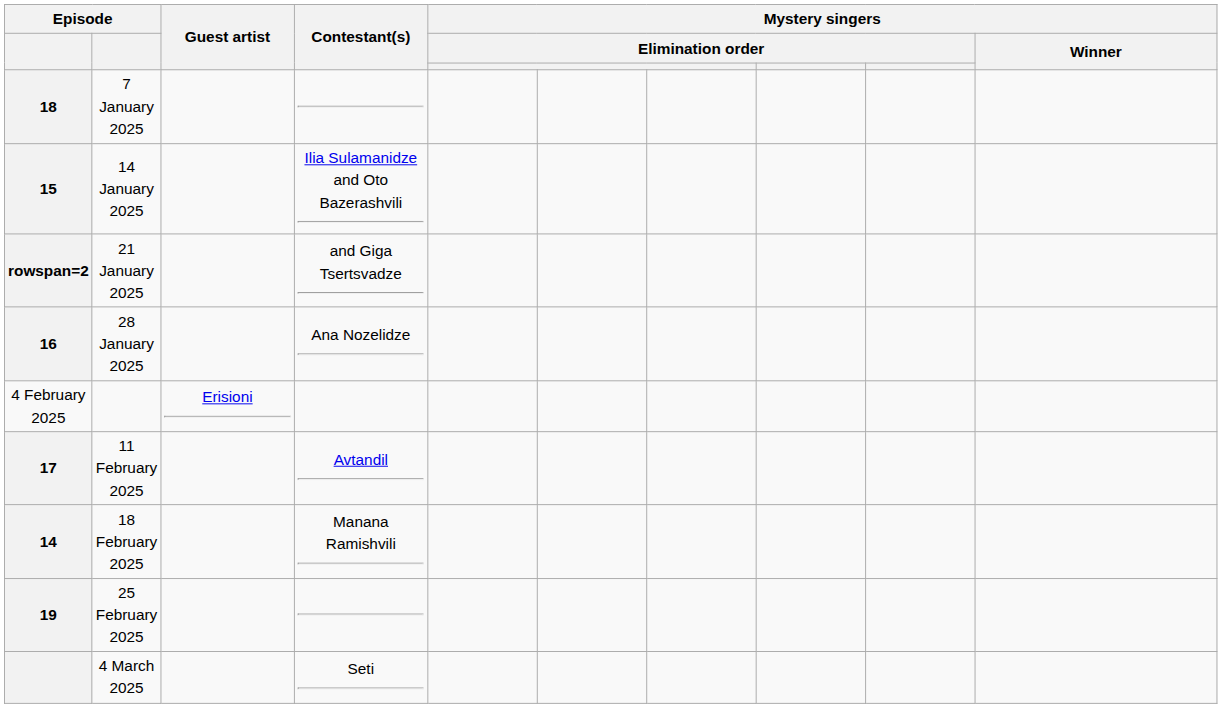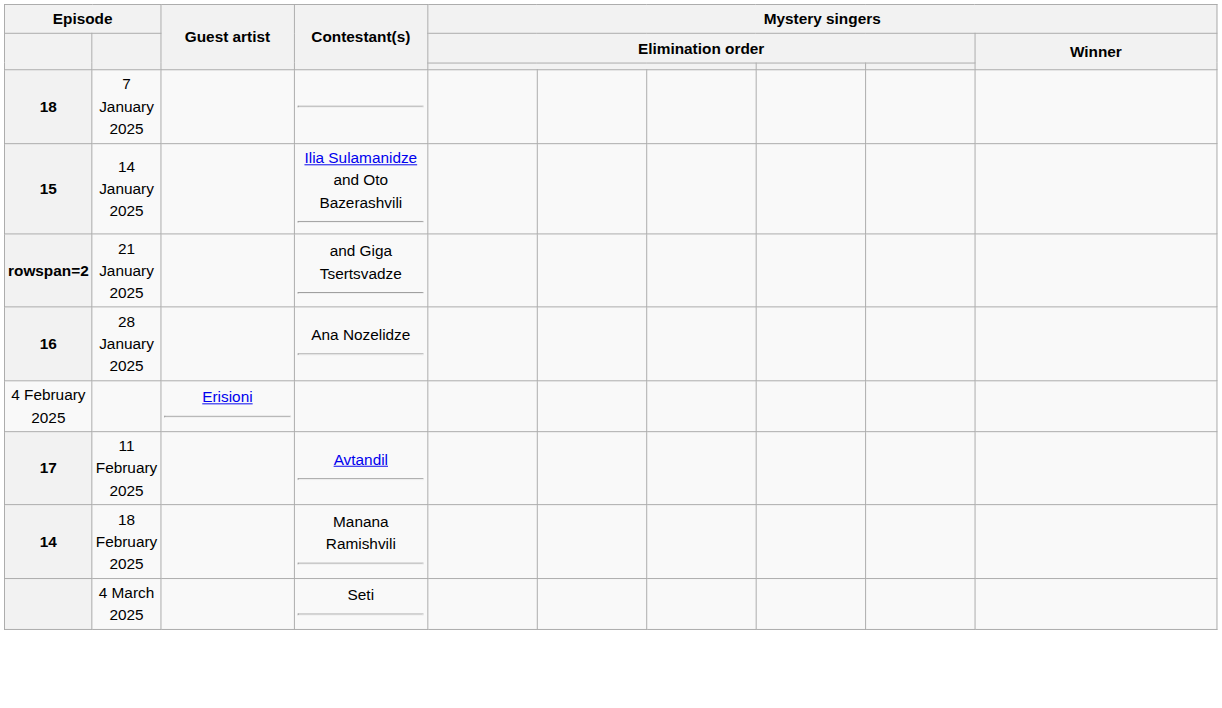- row: 19 | 25 February 2025
